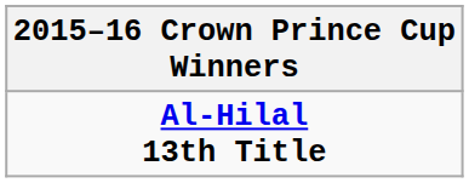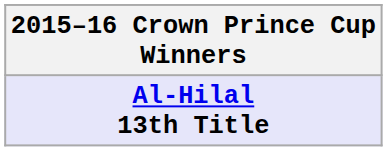row 2 | column 1: no background -> lavender background
